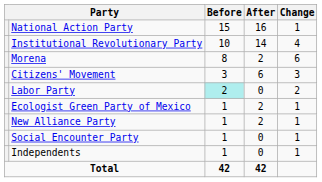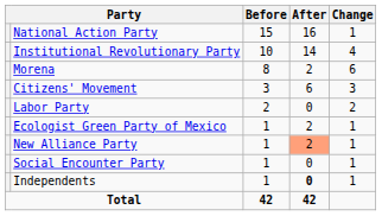Labor Party | Before: paleturquoise background -> no background
New Alliance Party | After: no background -> lightsalmon background
Independents | After: normal -> bold
